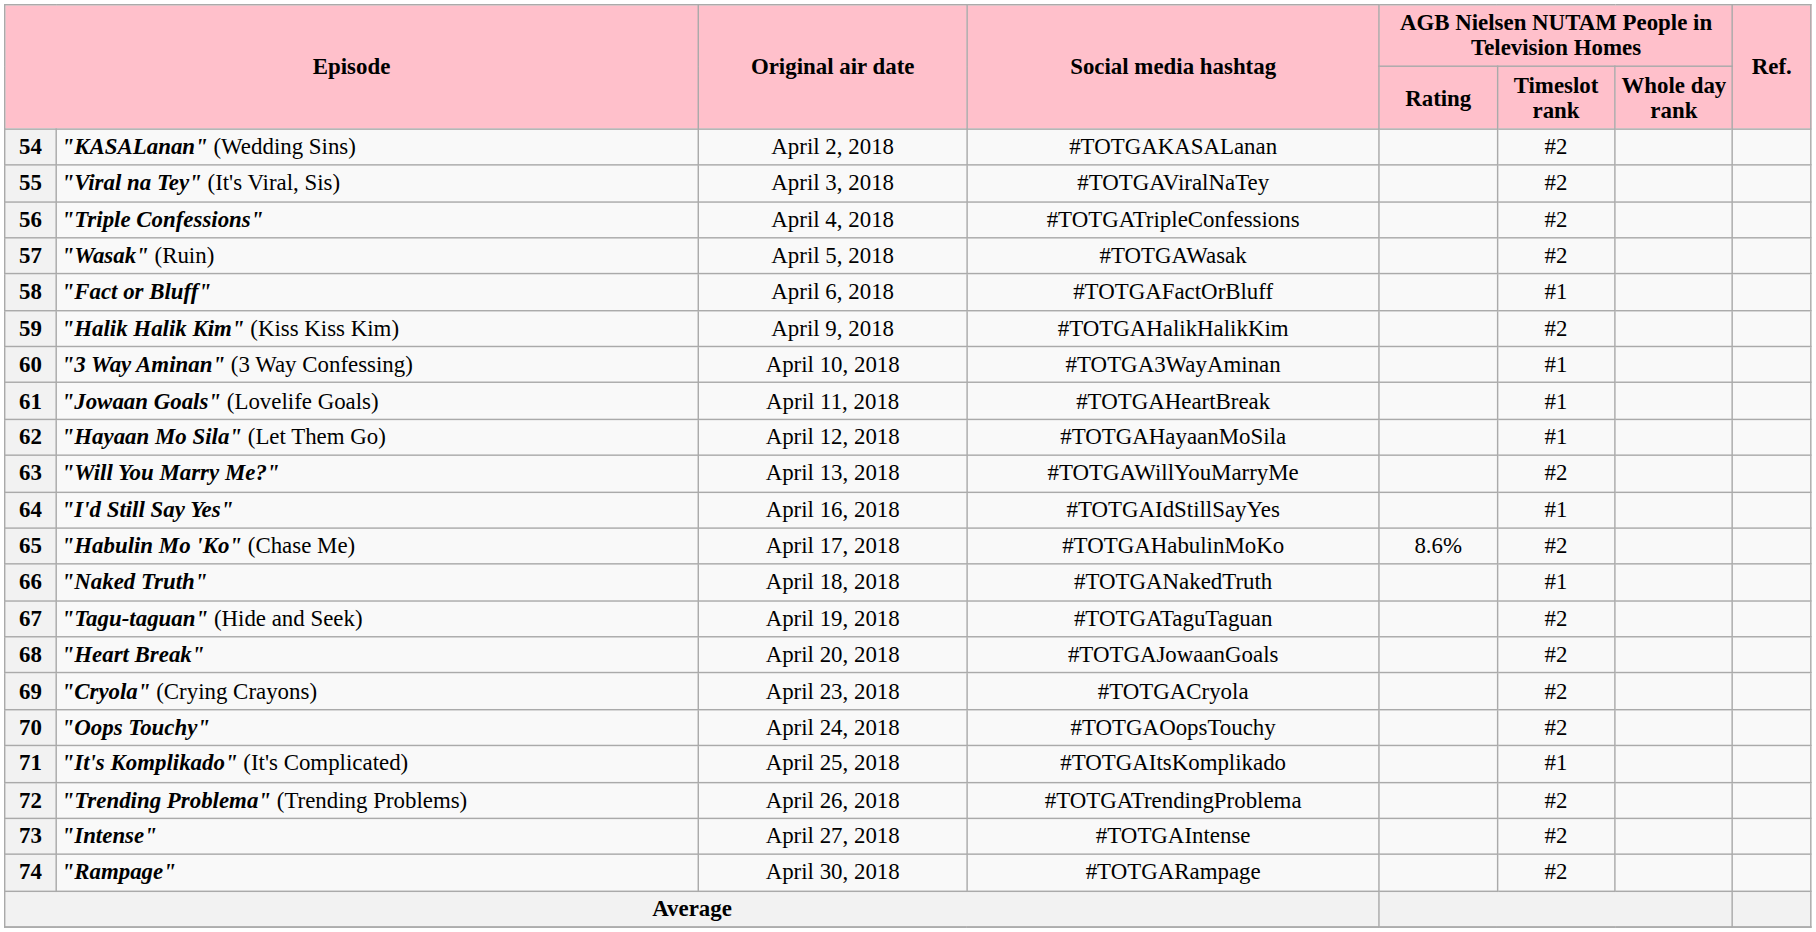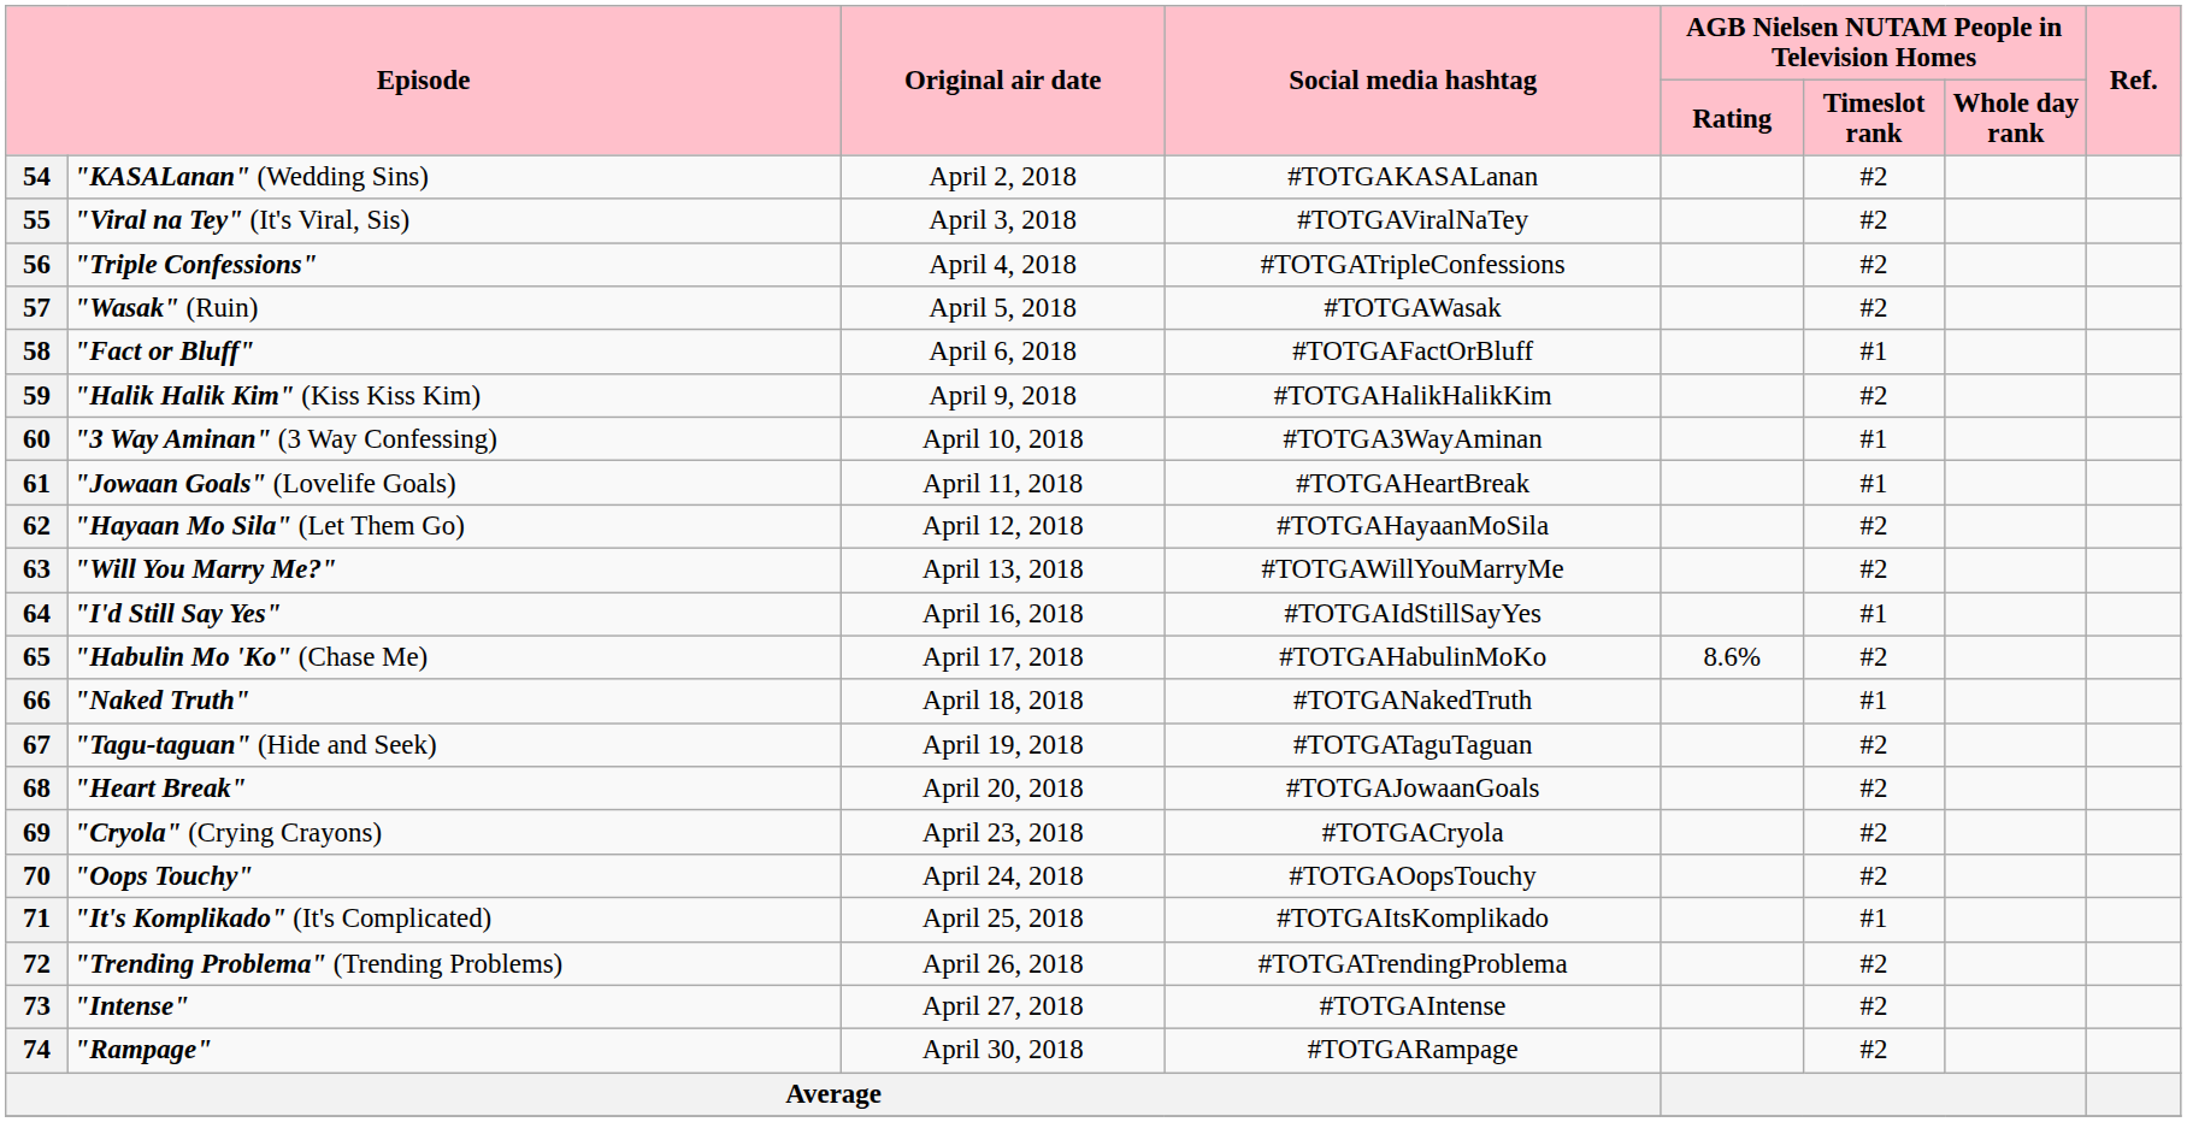62 | AGB Nielsen NUTAM People in Television Homes / Timeslot rank: #1 -> #2
